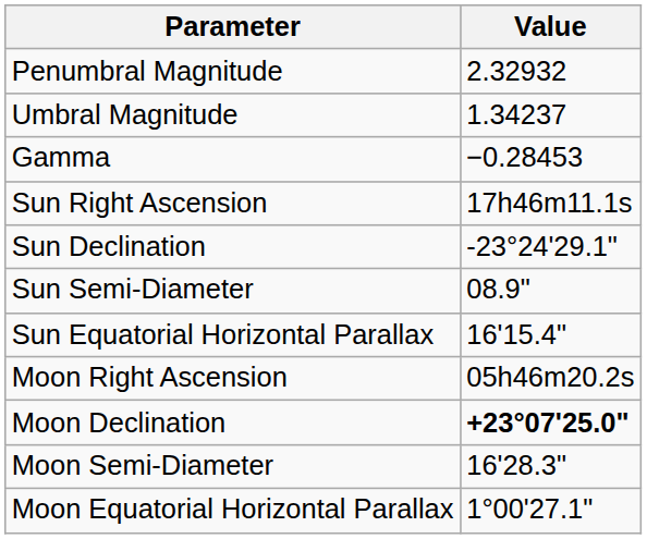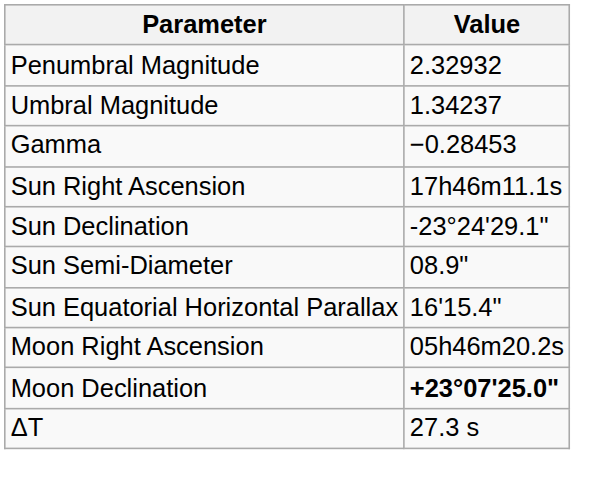- row: Moon Semi-Diameter | 16'28.3"
- row: Moon Equatorial Horizontal Parallax | 1°00'27.1"
+ row: ΔT | 27.3 s
